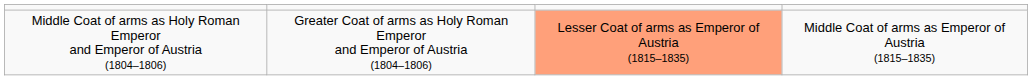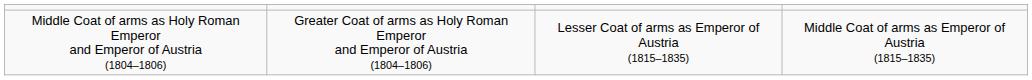row 2 | column 3: lightsalmon background -> no background
